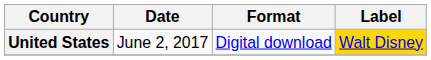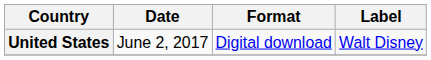United States | Label: gold background -> no background
